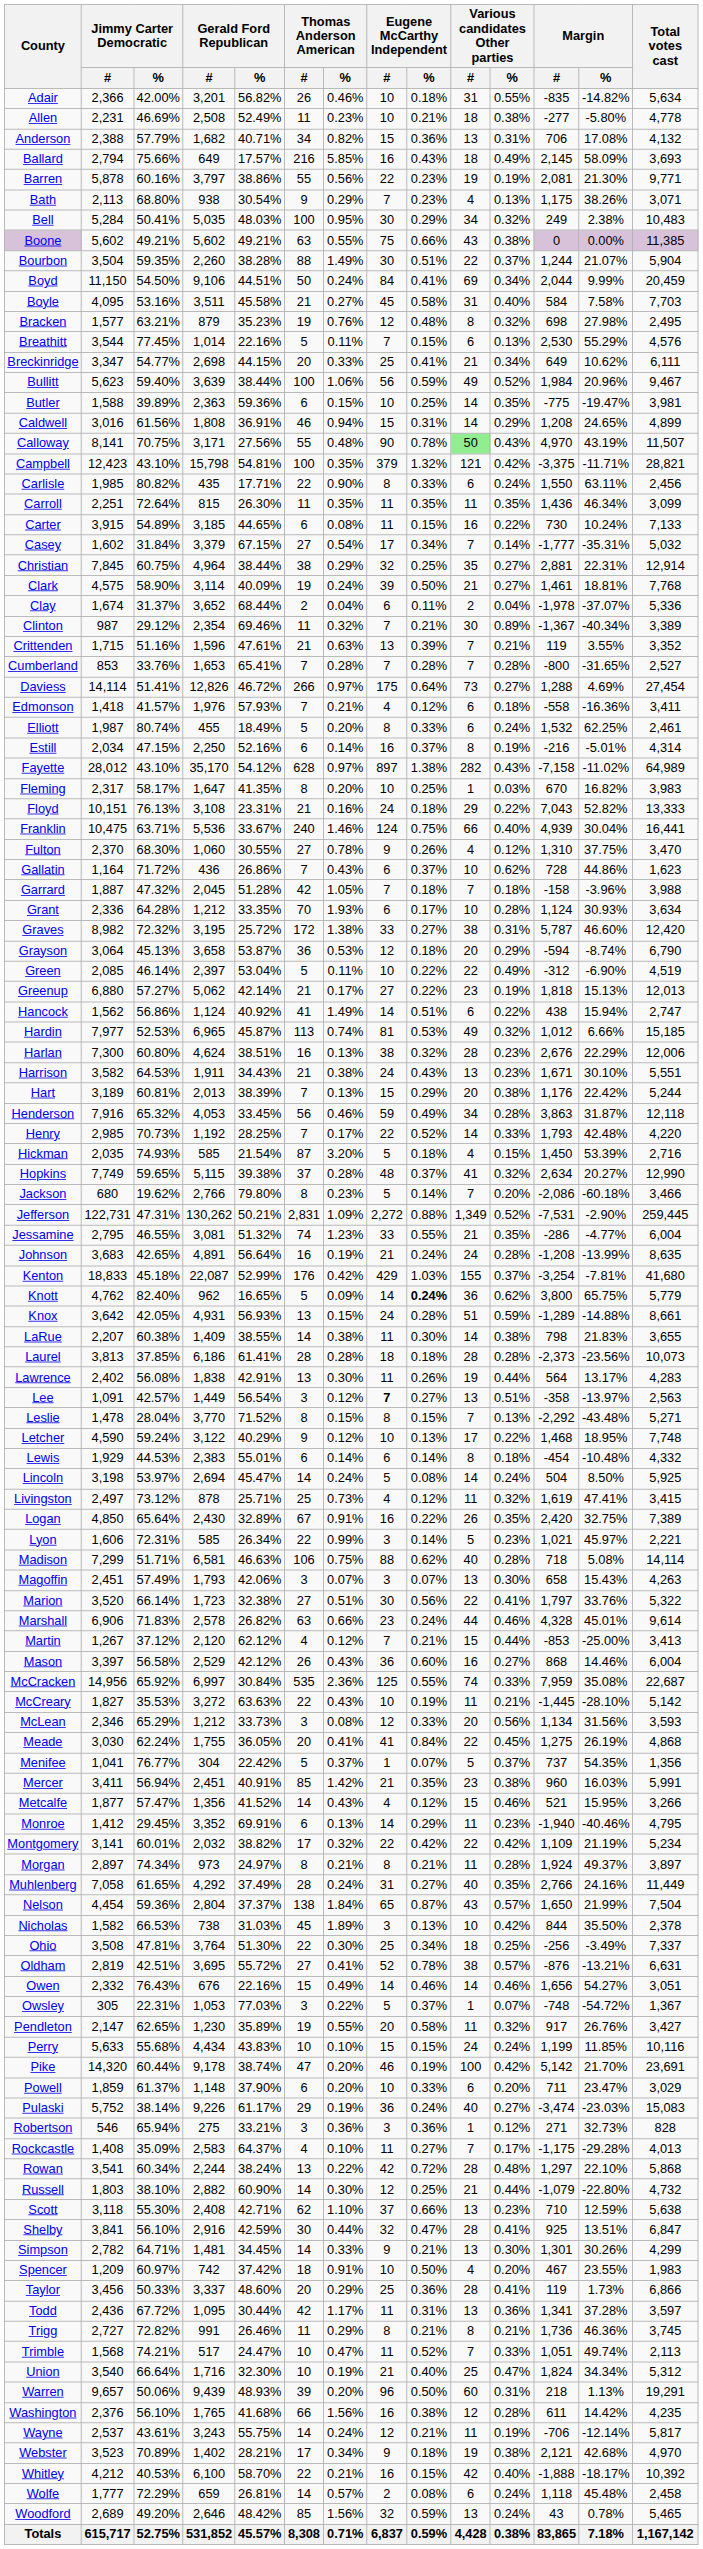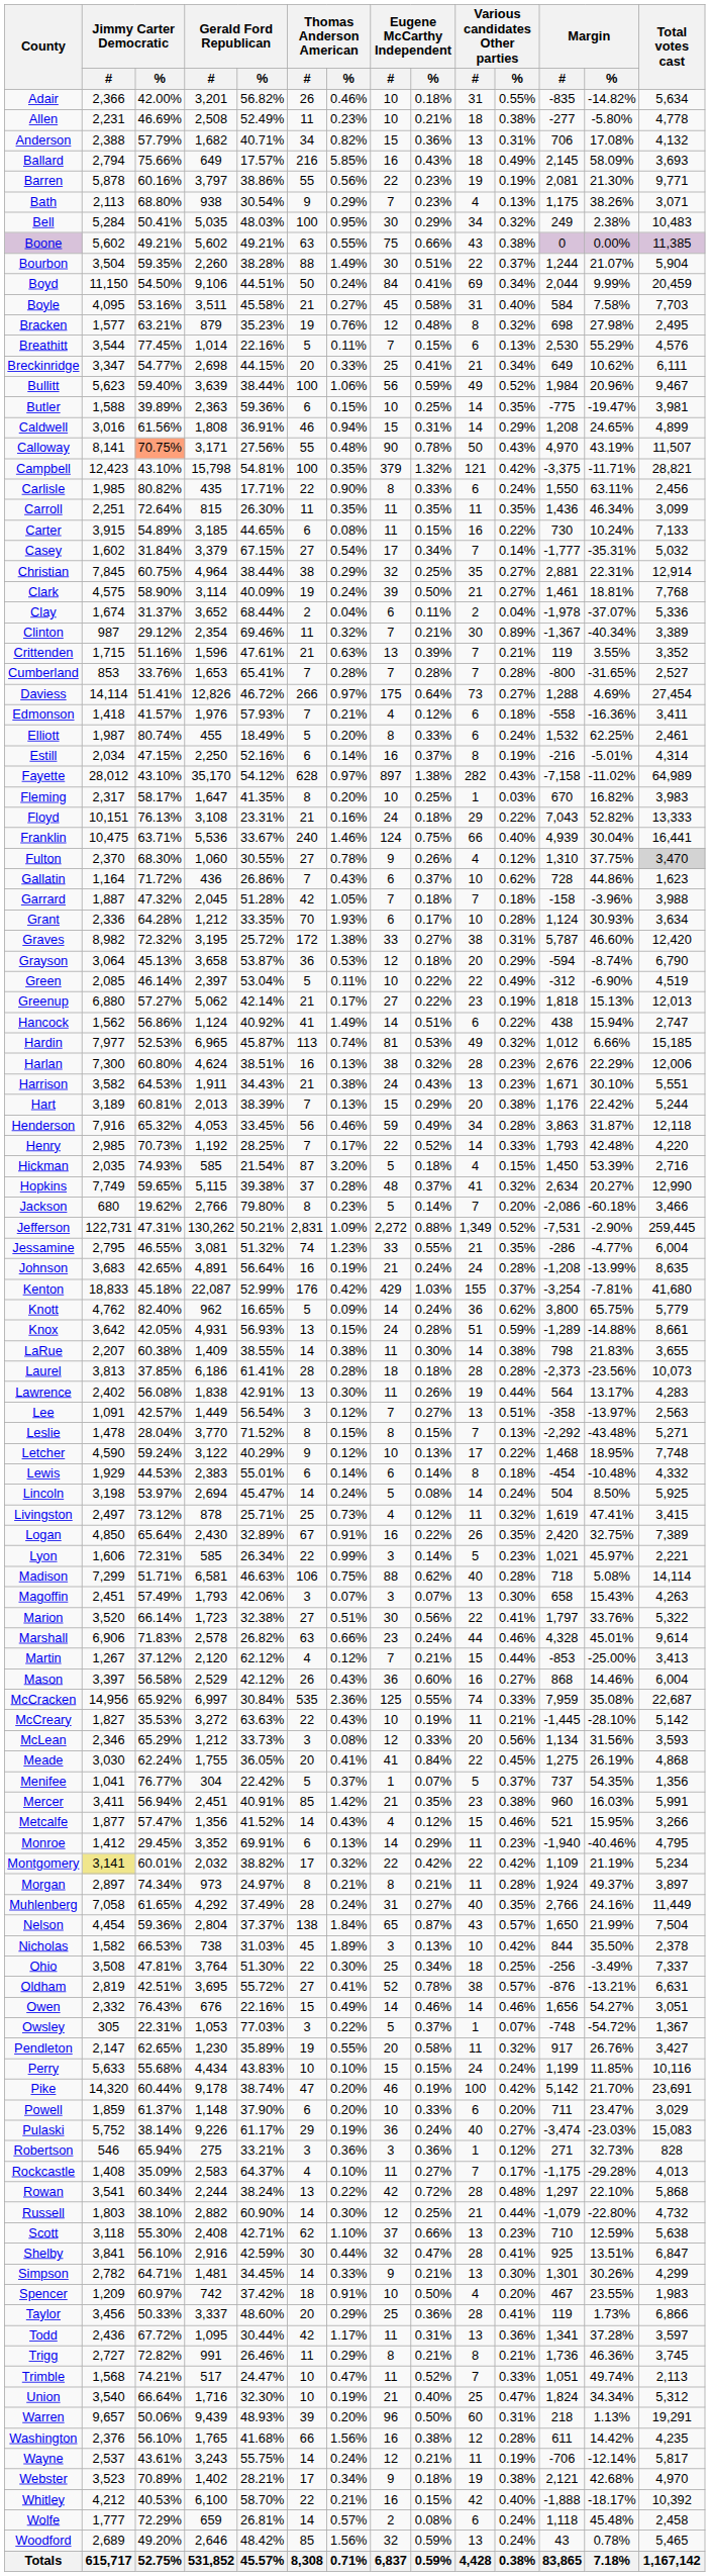Calloway | Jimmy Carter Democratic / %: no background -> lightsalmon background
Calloway | Various candidates Other parties / #: lightgreen background -> no background
Fulton | Total votes cast: no background -> lightgrey background
Knott | Eugene McCarthy Independent / %: bold -> normal
Lee | Eugene McCarthy Independent / #: bold -> normal
Montgomery | Jimmy Carter Democratic / #: no background -> khaki background
